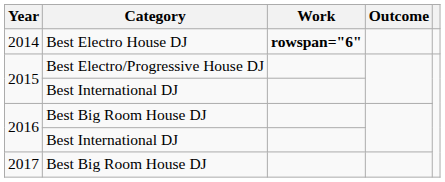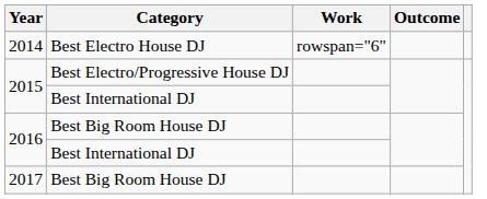2014 | Work: bold -> normal
